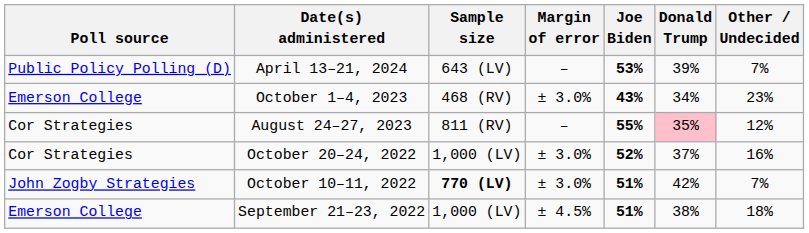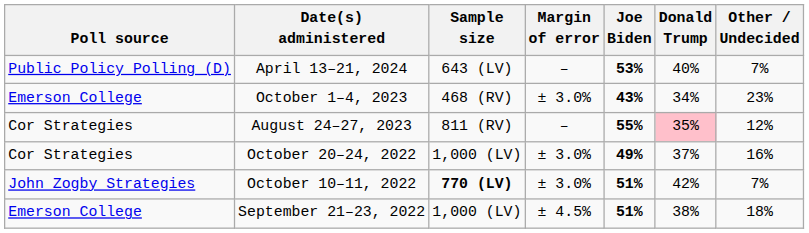April 13–21, 2024 | Donald Trump: 39% -> 40%
October 20–24, 2022 | Joe Biden: 52% -> 49%
